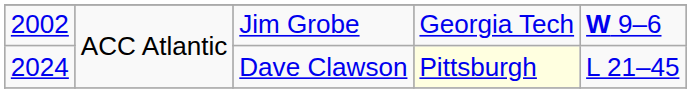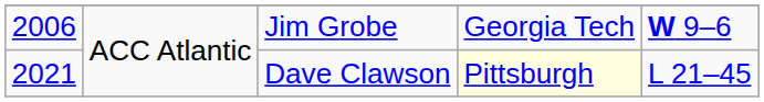Jim Grobe | column 1: 2002 -> 2006
Dave Clawson | column 1: 2024 -> 2021
